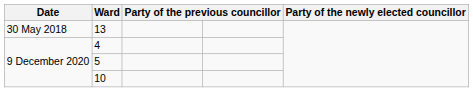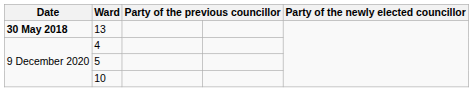13 | Date: normal -> bold
